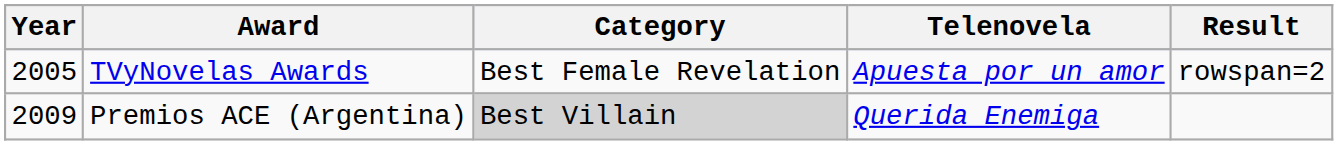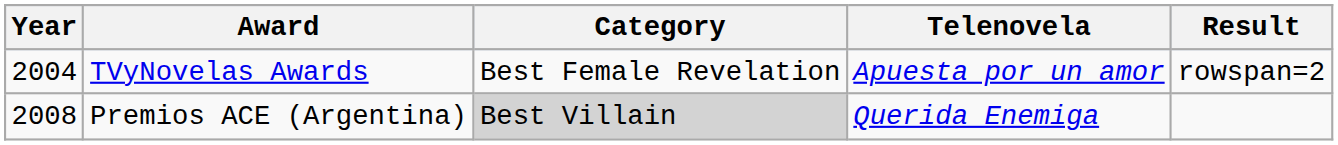TVyNovelas Awards | Year: 2005 -> 2004
Premios ACE (Argentina) | Year: 2009 -> 2008
